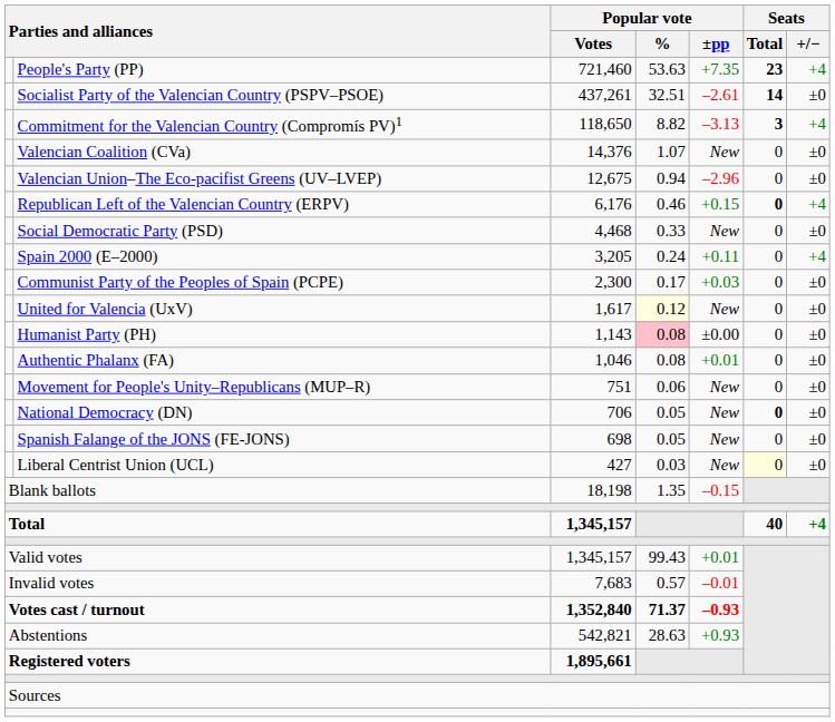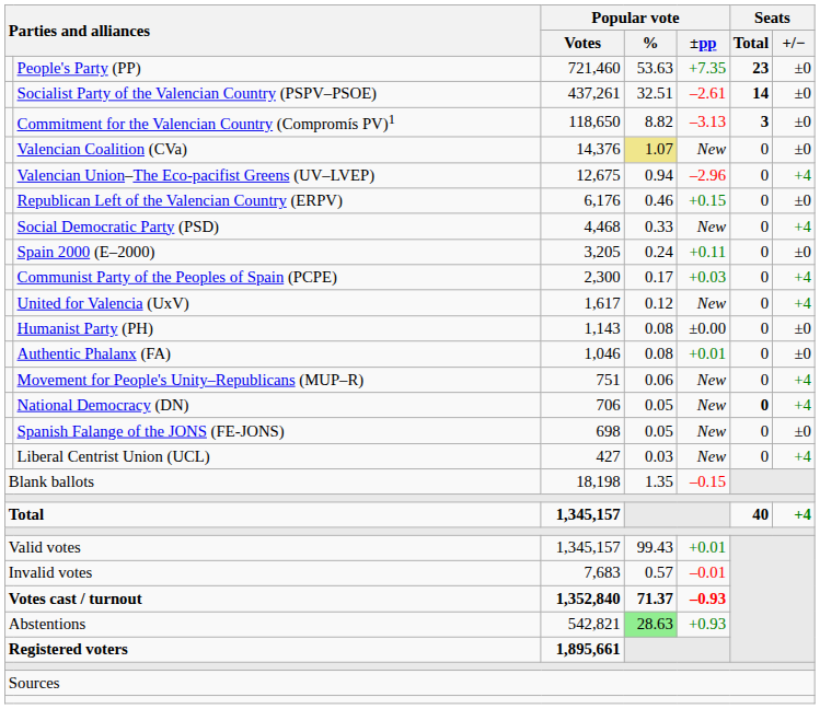People's Party (PP) | Seats / +/−: +4 -> ±0
Commitment for the Valencian Country (Compromís PV)1 | Seats / +/−: +4 -> ±0
Valencian Coalition (CVa) | Popular vote / %: no background -> khaki background
Valencian Union–The Eco-pacifist Greens (UV–LVEP) | Seats / +/−: ±0 -> +4
Republican Left of the Valencian Country (ERPV) | Seats / Total: bold -> normal
Republican Left of the Valencian Country (ERPV) | Seats / +/−: +4 -> ±0
Social Democratic Party (PSD) | Seats / +/−: ±0 -> +4
Spain 2000 (E–2000) | Seats / +/−: +4 -> ±0
Communist Party of the Peoples of Spain (PCPE) | Seats / +/−: ±0 -> +4
United for Valencia (UxV) | Popular vote / %: lightyellow background -> no background
United for Valencia (UxV) | Seats / +/−: ±0 -> +4
Humanist Party (PH) | Popular vote / %: pink background -> no background
Movement for People's Unity–Republicans (MUP–R) | Seats / +/−: ±0 -> +4
National Democracy (DN) | Seats / +/−: ±0 -> +4
Liberal Centrist Union (UCL) | Seats / Total: lightyellow background -> no background
Liberal Centrist Union (UCL) | Seats / +/−: ±0 -> +4
Abstentions | Popular vote / %: no background -> lightgreen background
